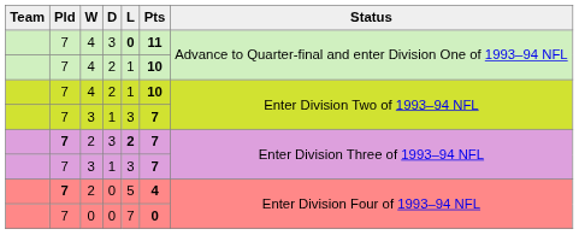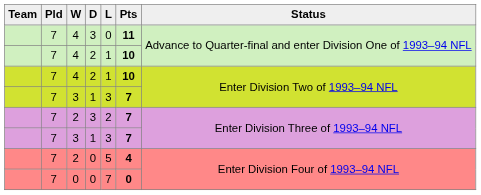4 / 3 | L: bold -> normal
2 / 3 | Pld: bold -> normal
2 / 3 | L: bold -> normal
2 / 0 | Pld: bold -> normal
